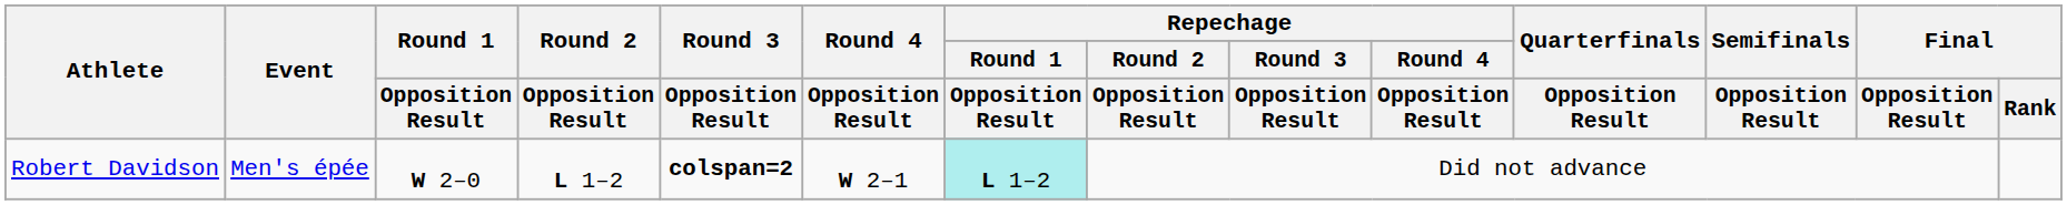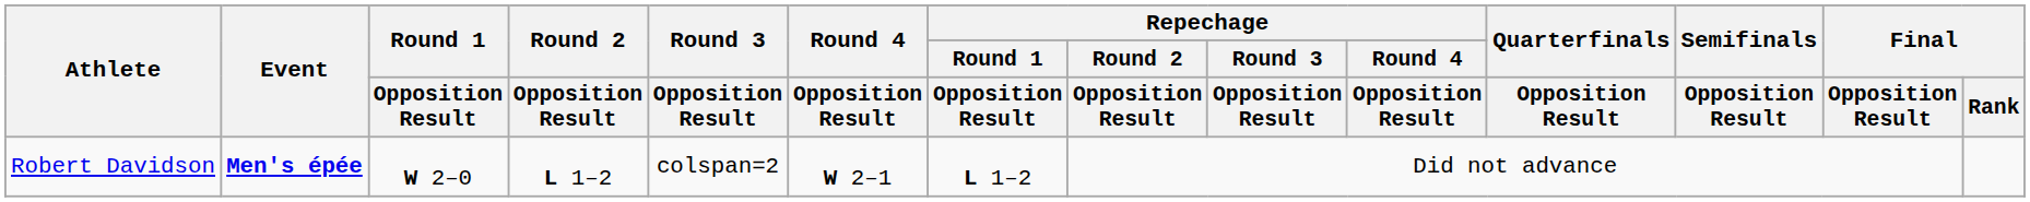Robert Davidson | Event: normal -> bold
Robert Davidson | Round 3 / Opposition Result: bold -> normal
Robert Davidson | Repechage / Round 1 / Opposition Result: paleturquoise background -> no background
